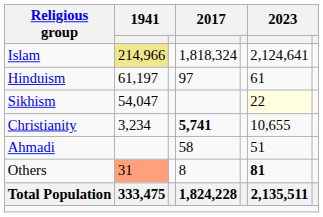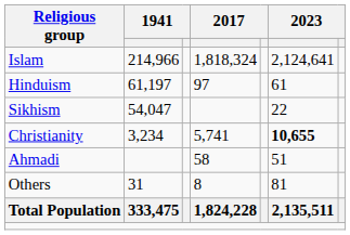Islam | column 2: khaki background -> no background
Sikhism | column 6: lightyellow background -> no background
Christianity | column 4: bold -> normal
Christianity | column 6: normal -> bold
Others | column 2: lightsalmon background -> no background
Others | column 6: bold -> normal
